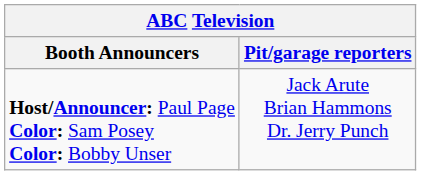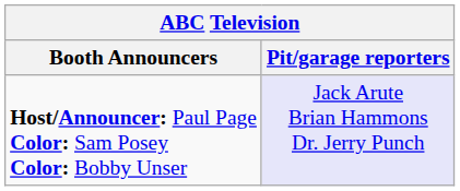row 3 | Pit/garage reporters: no background -> lavender background
